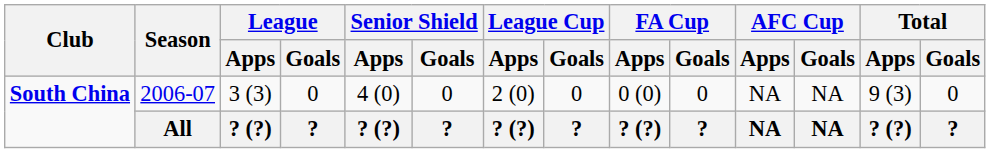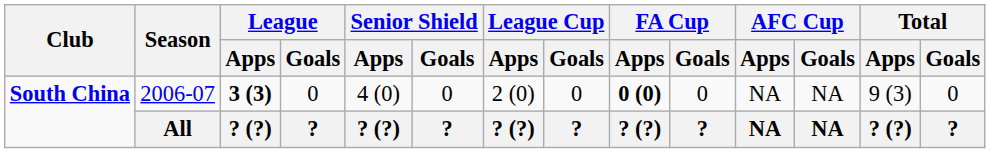South China / 2006-07 | League / Apps: normal -> bold
South China / 2006-07 | FA Cup / Apps: normal -> bold
